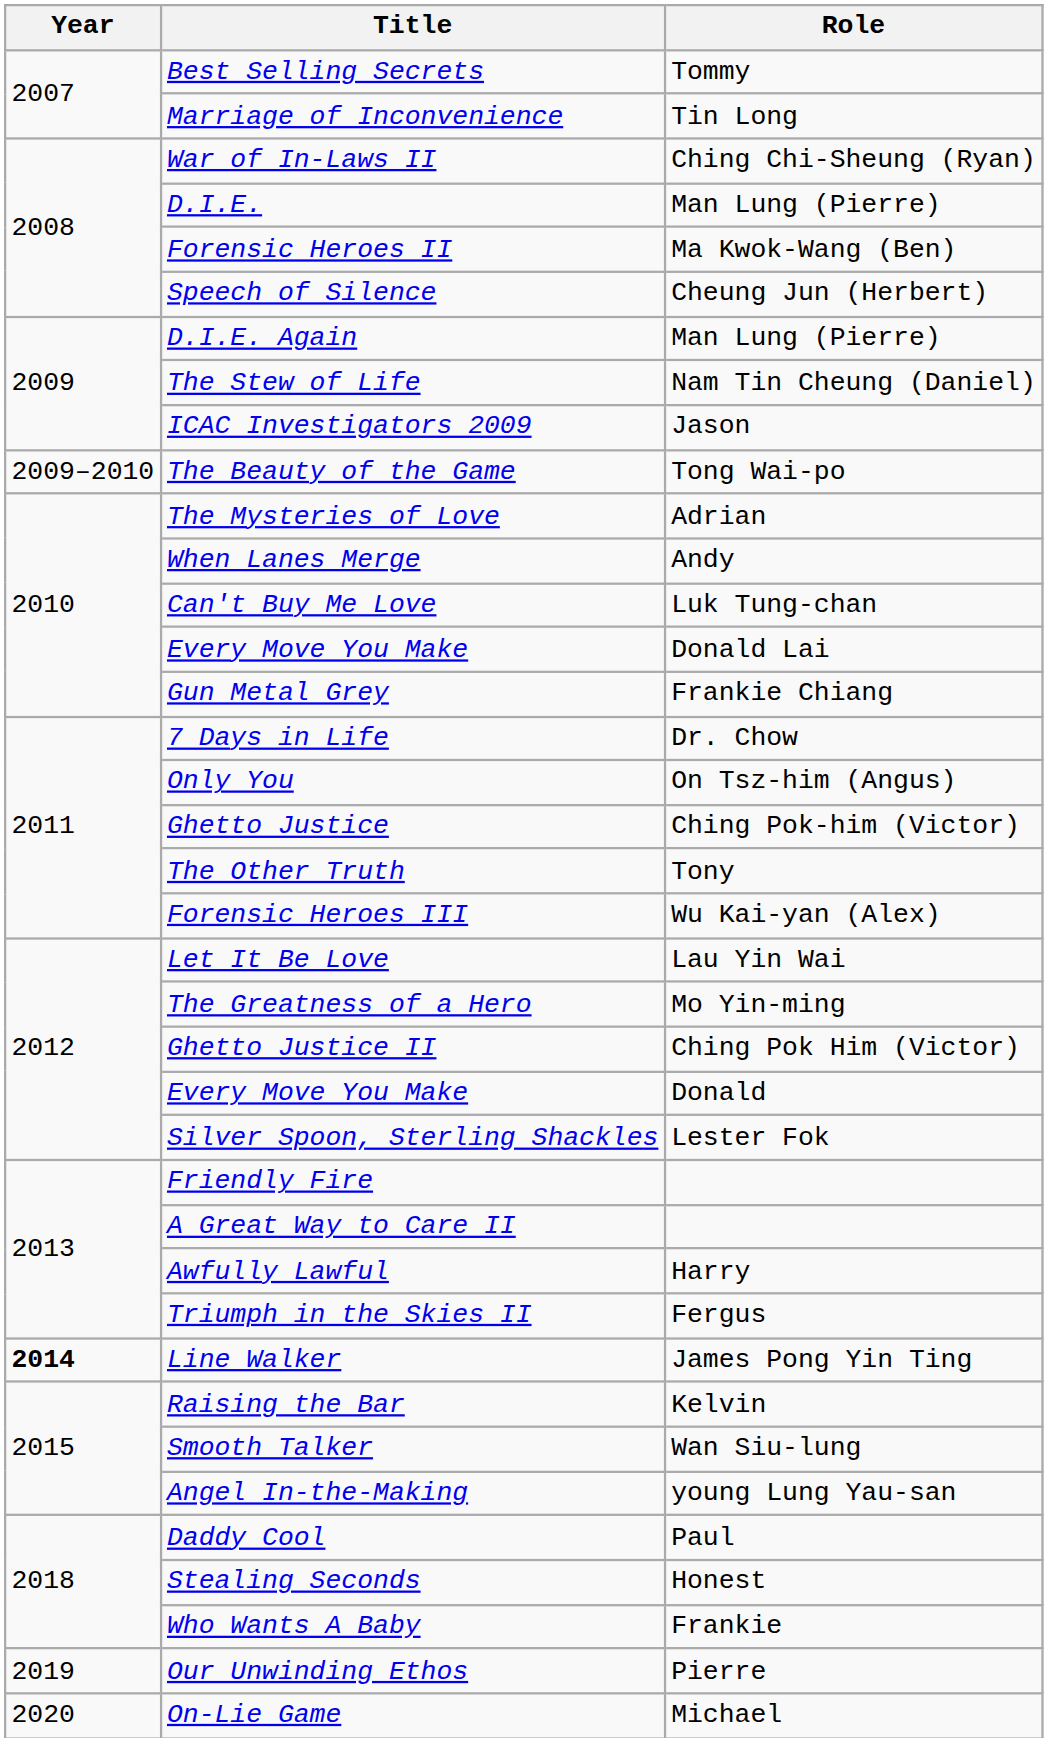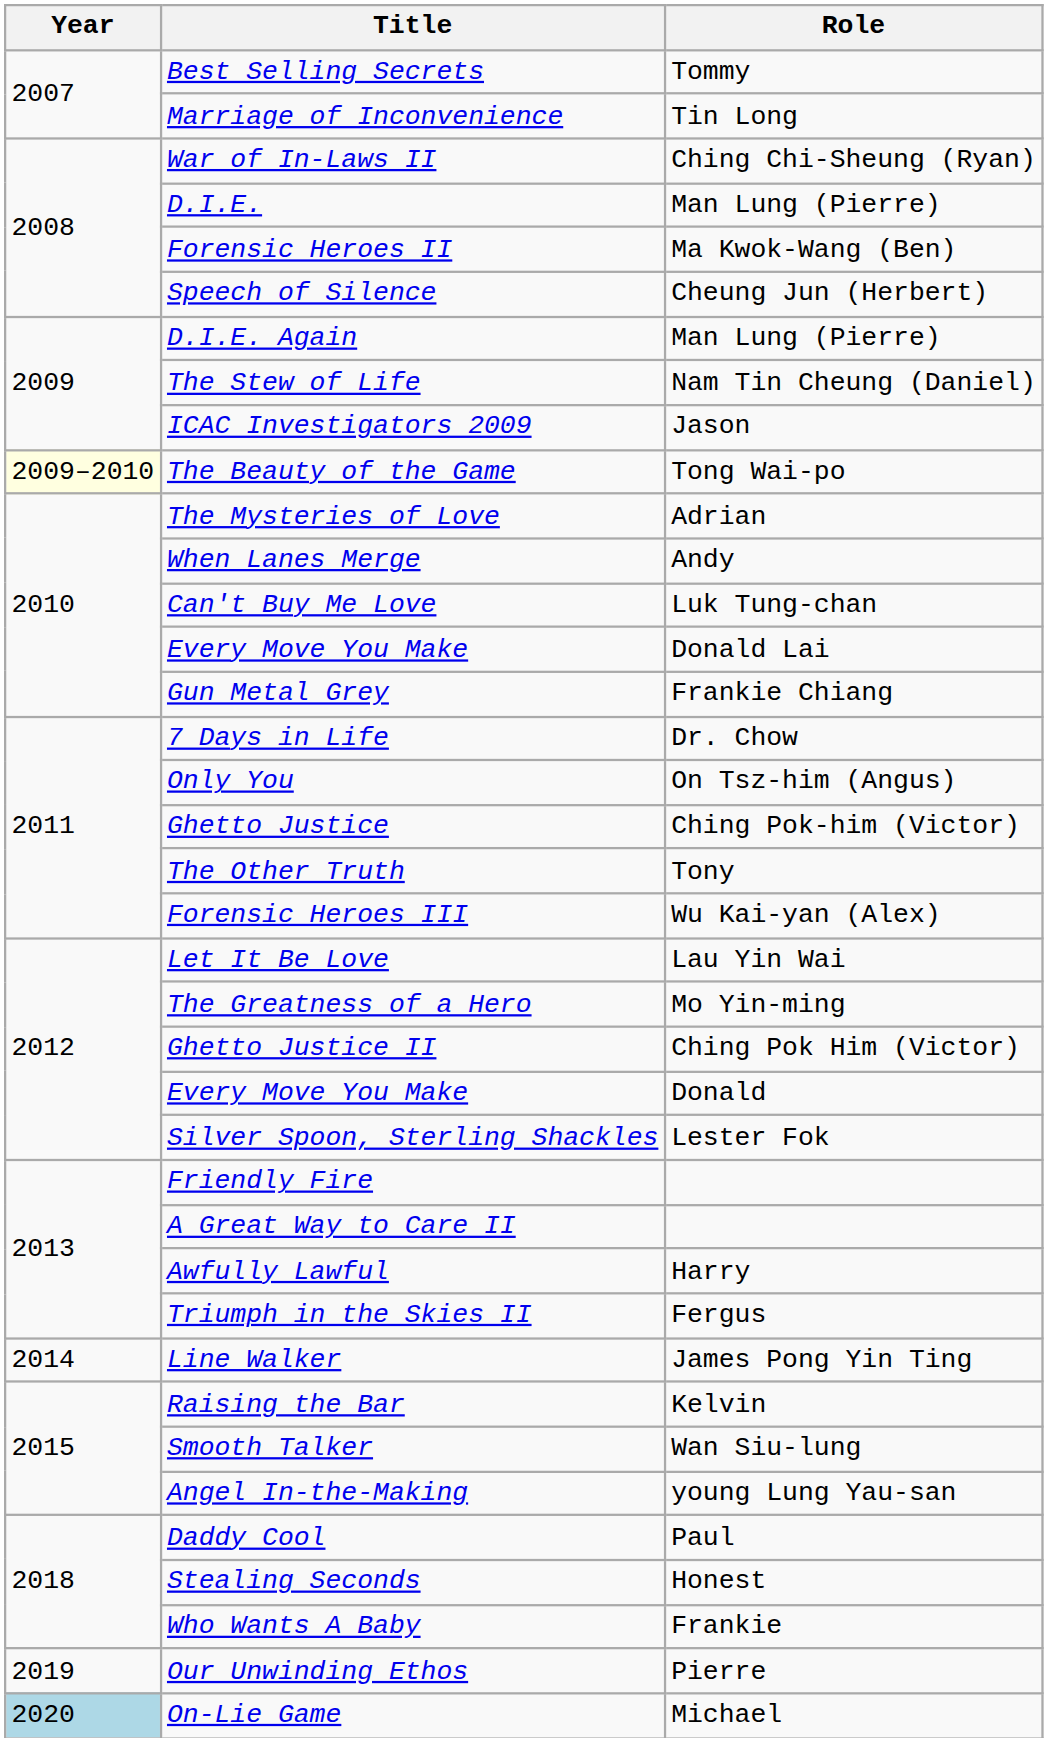The Beauty of the Game | Year: no background -> lightyellow background
Line Walker | Year: bold -> normal
On-Lie Game | Year: no background -> lightblue background
